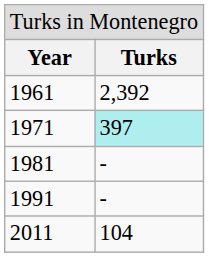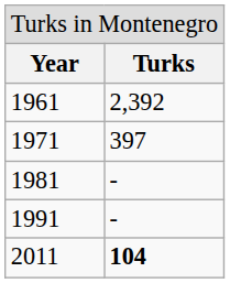1971 | column 2: paleturquoise background -> no background
2011 | column 2: normal -> bold
